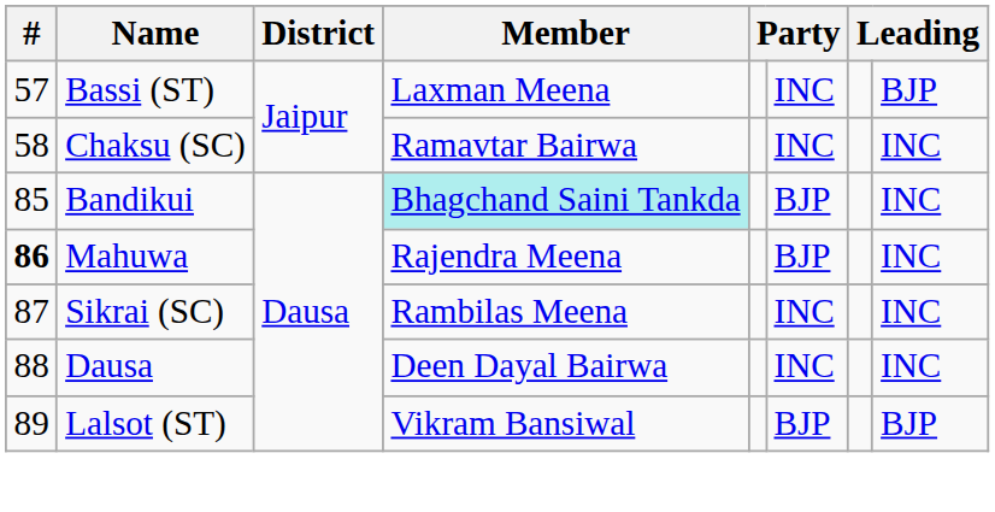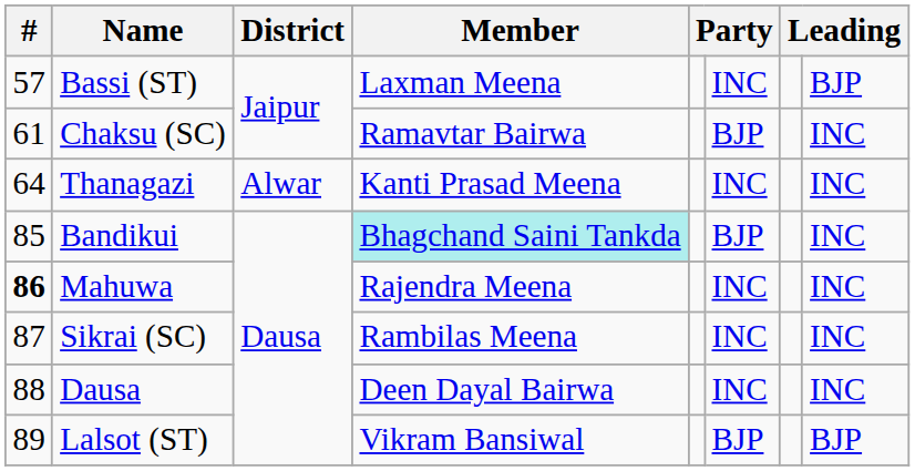Chaksu (SC) | #: 58 -> 61
Chaksu (SC) | column 6: INC -> BJP
+ row: 64 | Thanagazi | Alwar | Kanti Prasad Meena | INC | INC
Mahuwa | column 6: BJP -> INC
